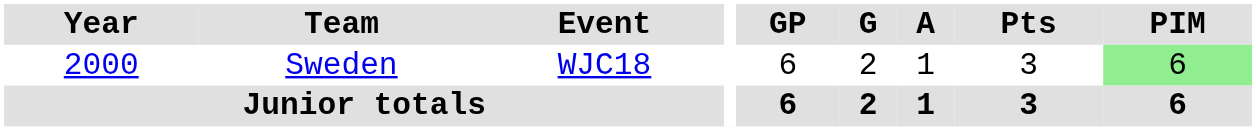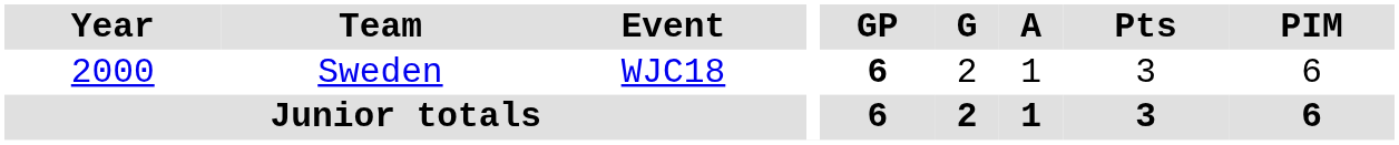Sweden | GP: normal -> bold
Sweden | PIM: lightgreen background -> no background
